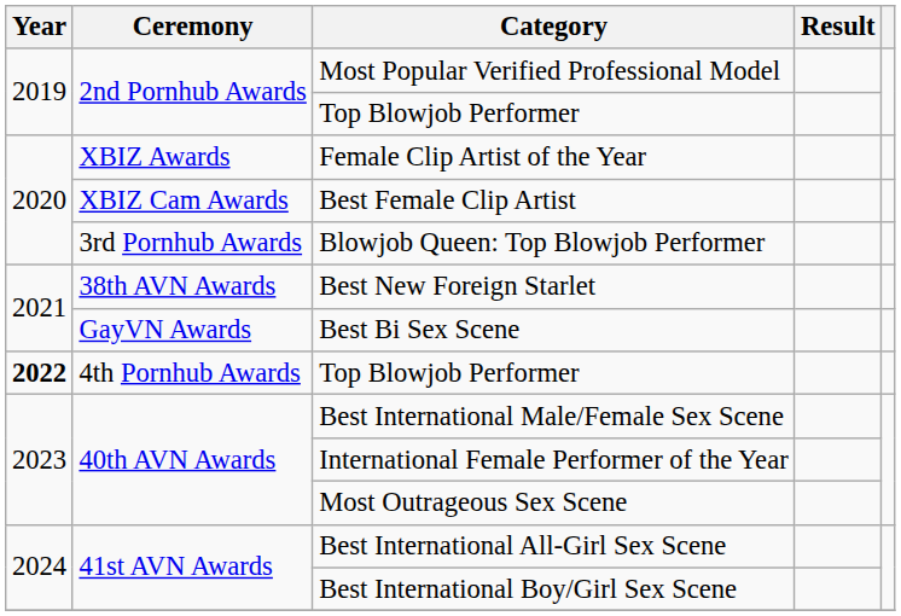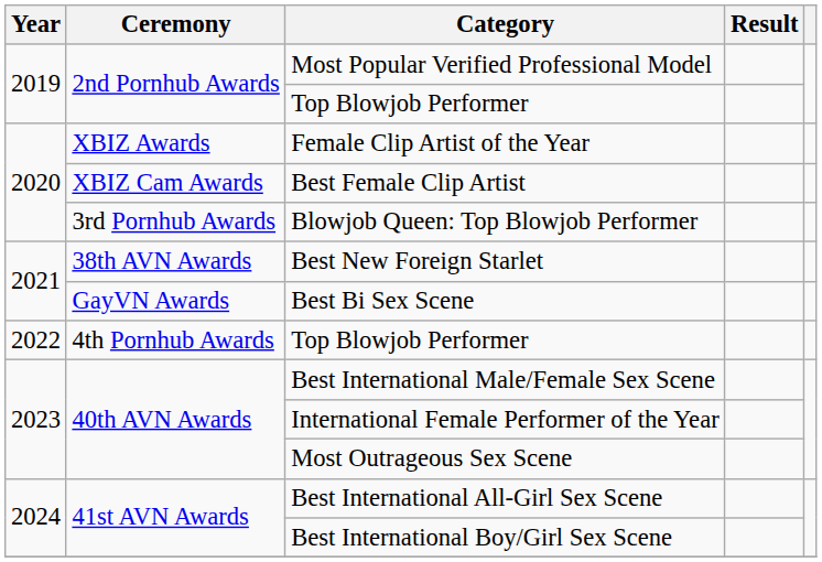4th Pornhub Awards / Top Blowjob Performer | Year: bold -> normal
